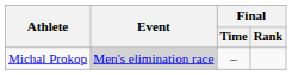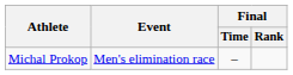Michal Prokop | Event: lightgrey background -> no background
